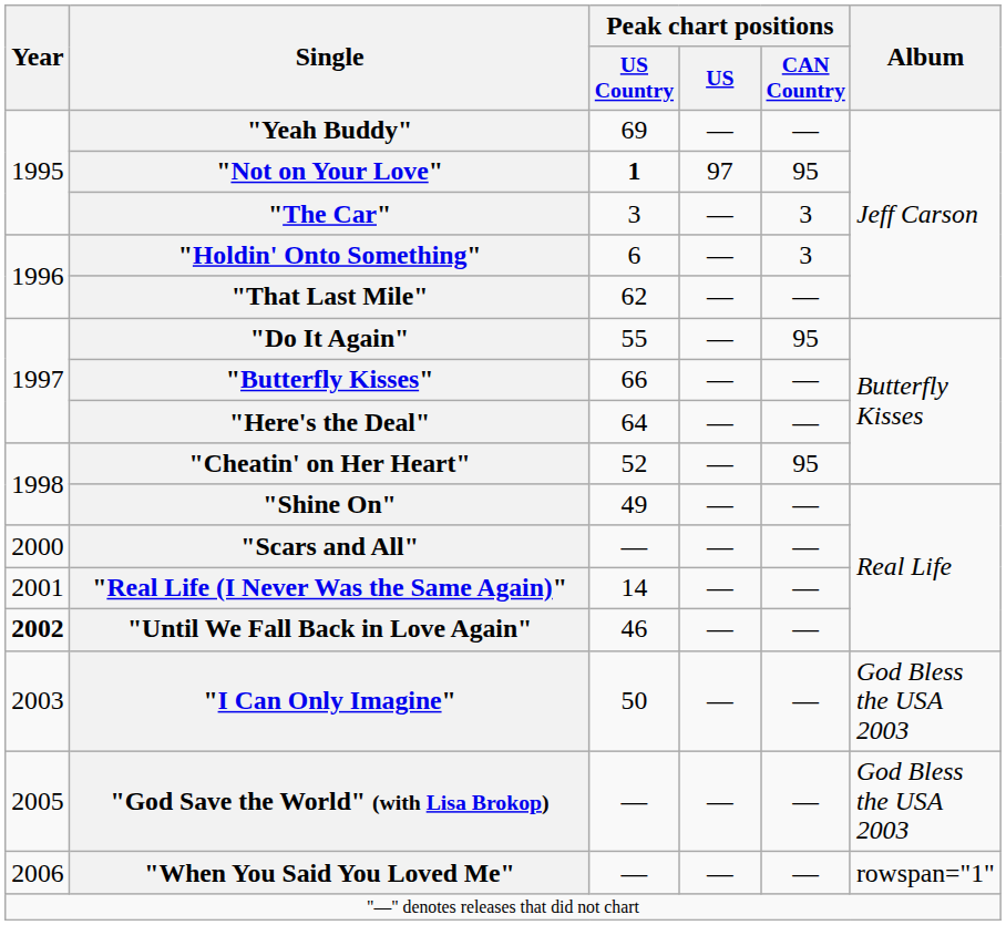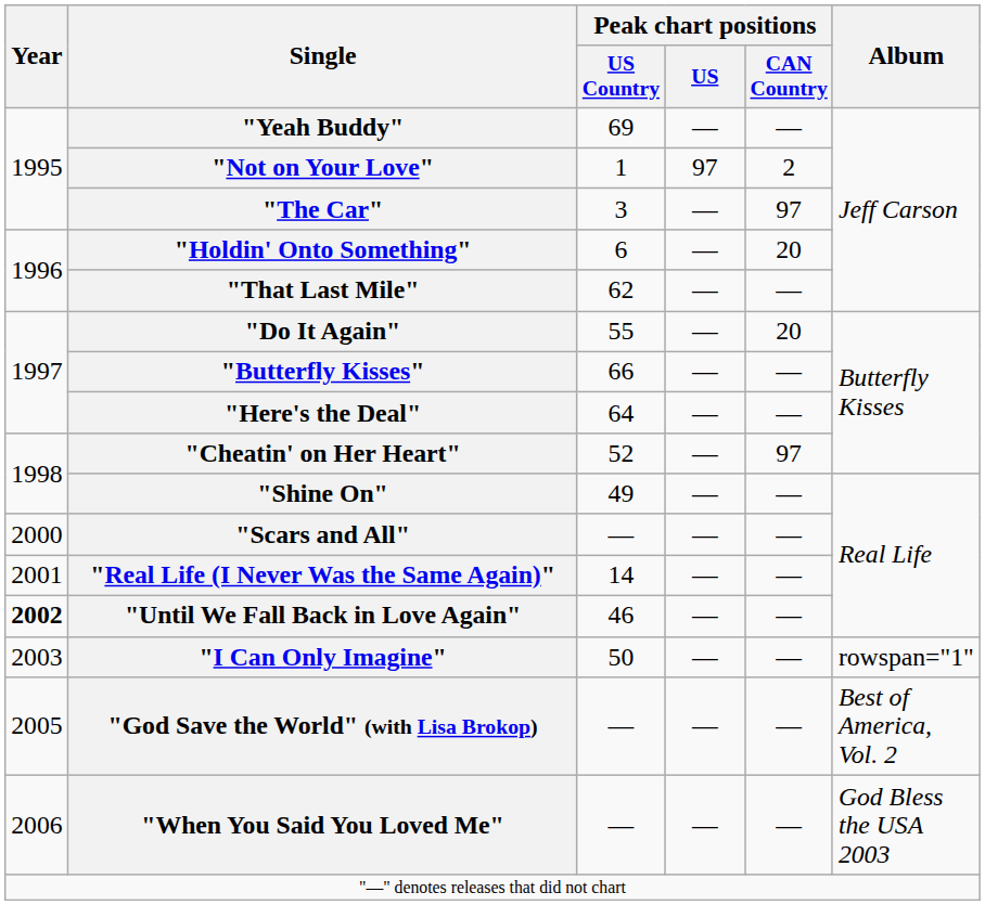"Not on Your Love" | Peak chart positions / US Country: bold -> normal
"Not on Your Love" | Peak chart positions / CAN Country: 95 -> 2
"The Car" | Peak chart positions / CAN Country: 3 -> 97
"Holdin' Onto Something" | Peak chart positions / CAN Country: 3 -> 20
"Do It Again" | Peak chart positions / CAN Country: 95 -> 20
"Cheatin' on Her Heart" | Peak chart positions / CAN Country: 95 -> 97
"I Can Only Imagine" | Album: God Bless the USA 2003 -> rowspan="1"
"God Save the World" (with Lisa Brokop) | Album: God Bless the USA 2003 -> Best of America, Vol. 2
"When You Said You Loved Me" | Album: rowspan="1" -> God Bless the USA 2003
